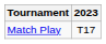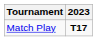Match Play | 2023: normal -> bold
